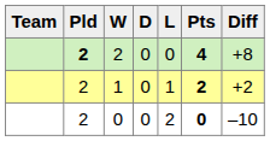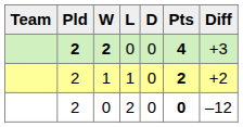columns swapped: D <-> L
row 2 | W: normal -> bold
row 2 | Diff: +8 -> +3
row 4 | Diff: –10 -> –12
